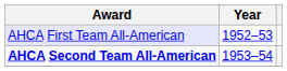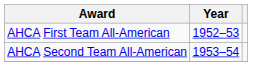row 2 | Award: lavender background -> no background
row 3 | Award: bold -> normal
